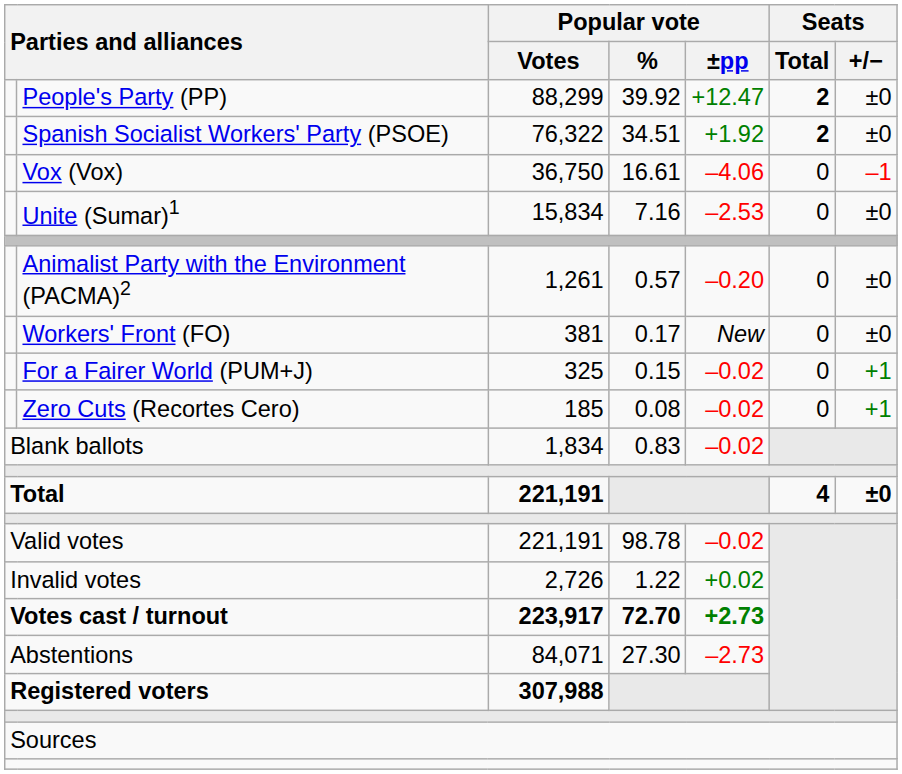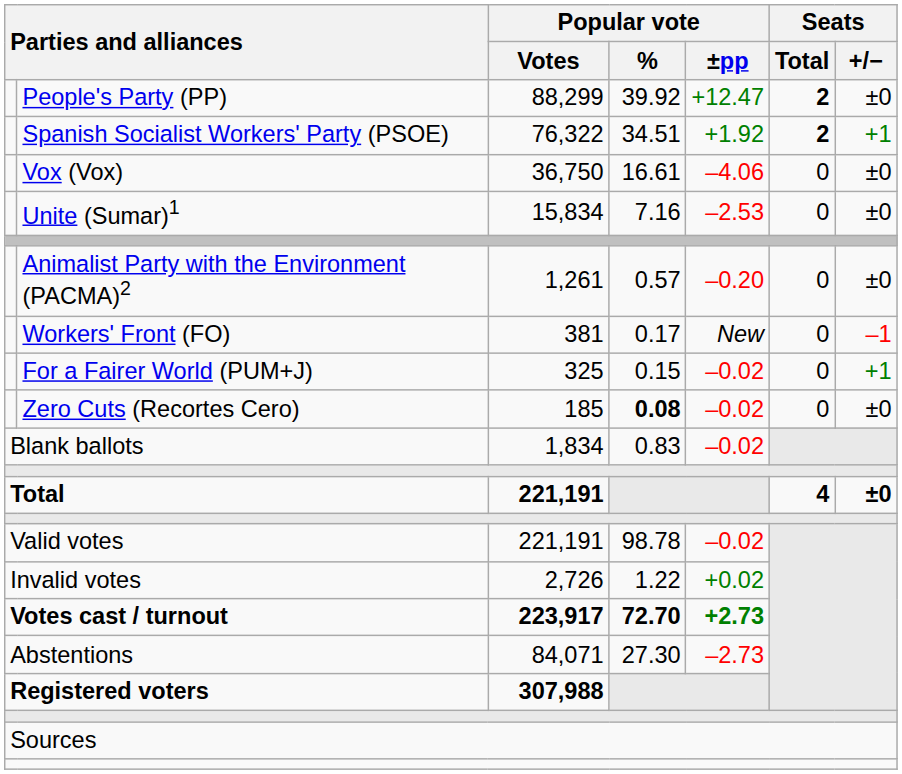Spanish Socialist Workers' Party (PSOE) | Seats / +/−: ±0 -> +1
Vox (Vox) | Seats / +/−: –1 -> ±0
Workers' Front (FO) | Seats / +/−: ±0 -> –1
Zero Cuts (Recortes Cero) | Popular vote / %: normal -> bold
Zero Cuts (Recortes Cero) | Seats / +/−: +1 -> ±0
